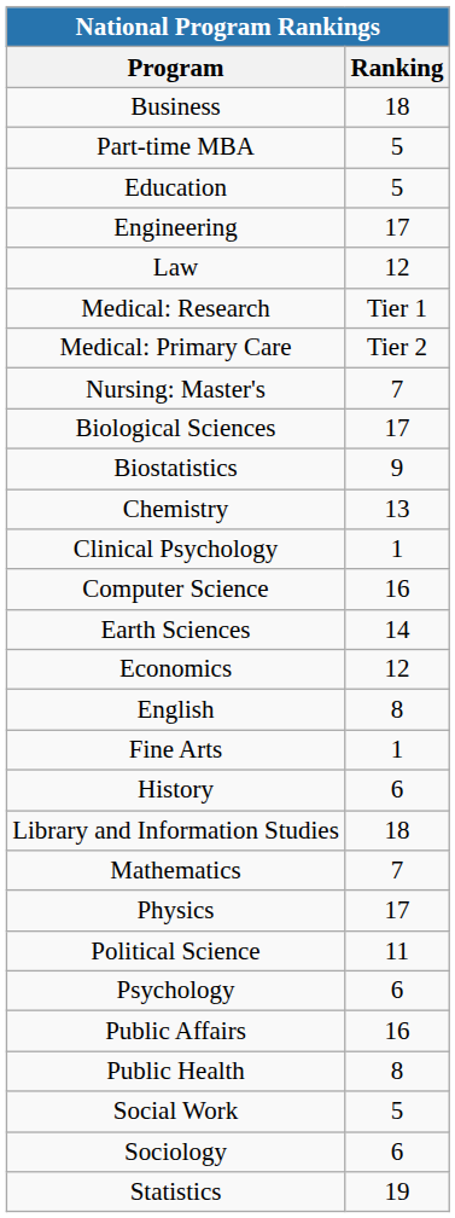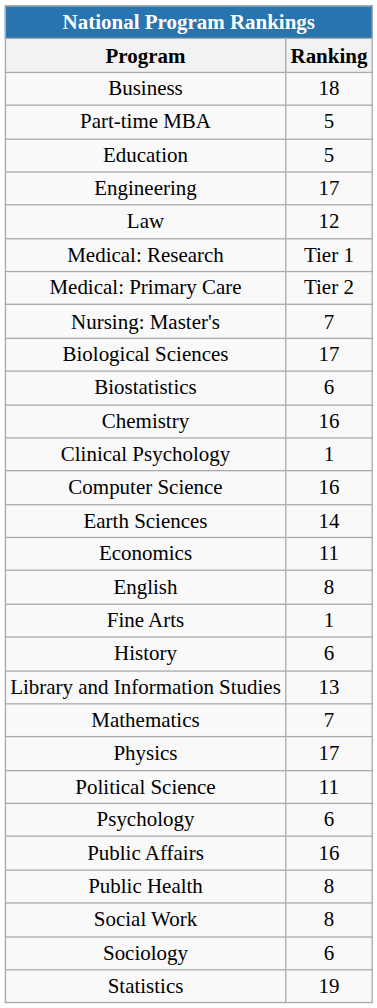Biostatistics | Ranking: 9 -> 6
Chemistry | Ranking: 13 -> 16
Economics | Ranking: 12 -> 11
Library and Information Studies | Ranking: 18 -> 13
Social Work | Ranking: 5 -> 8
